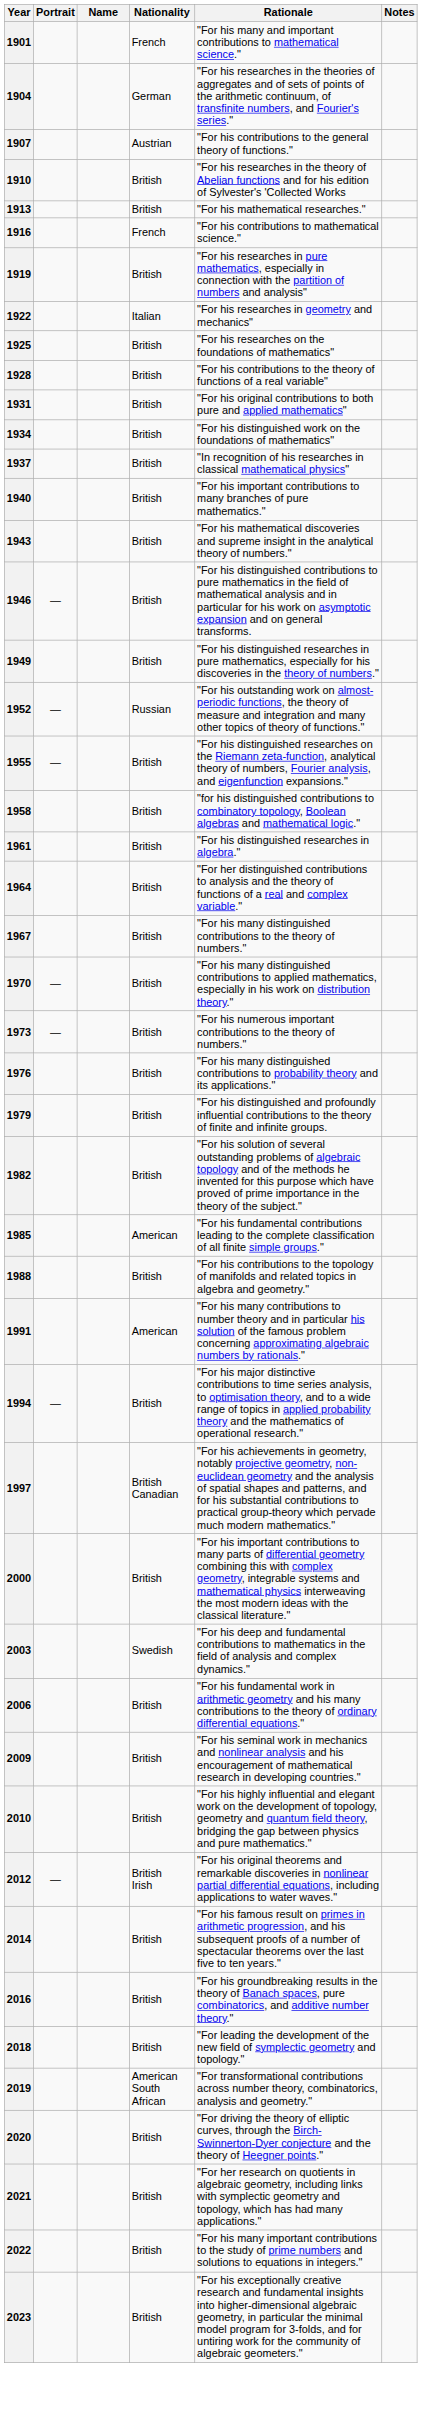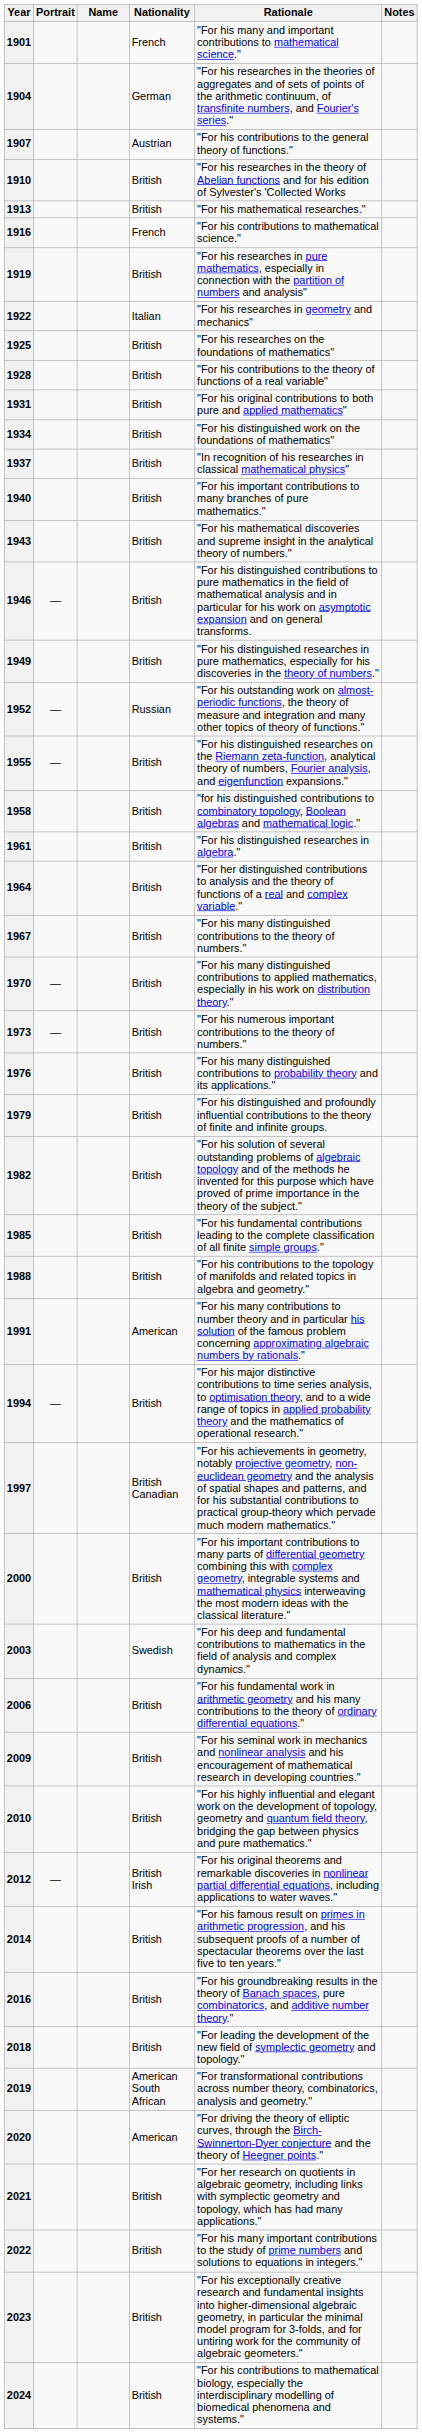1985 | Nationality: American -> British
2020 | Nationality: British -> American
+ row: 2024 | British | "For his contributions to mathematical biology, especially the interdisciplinary modelling of biomedical phenomena and systems."
